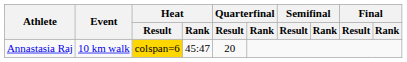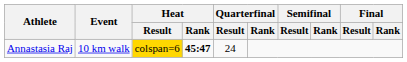Annastasia Raj | Heat / Rank: normal -> bold
Annastasia Raj | Quarterfinal / Result: 20 -> 24
